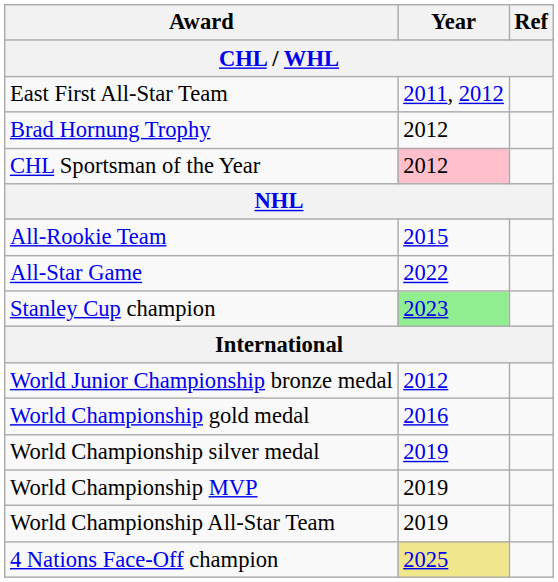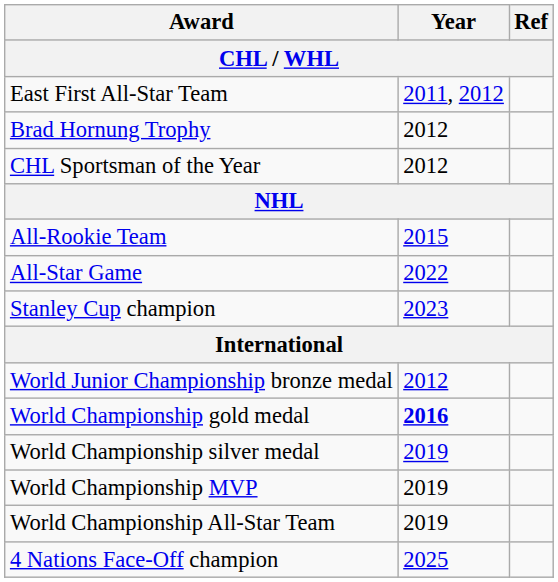CHL Sportsman of the Year | Year: pink background -> no background
Stanley Cup champion | Year: lightgreen background -> no background
World Championship gold medal | Year: normal -> bold
4 Nations Face-Off champion | Year: khaki background -> no background
